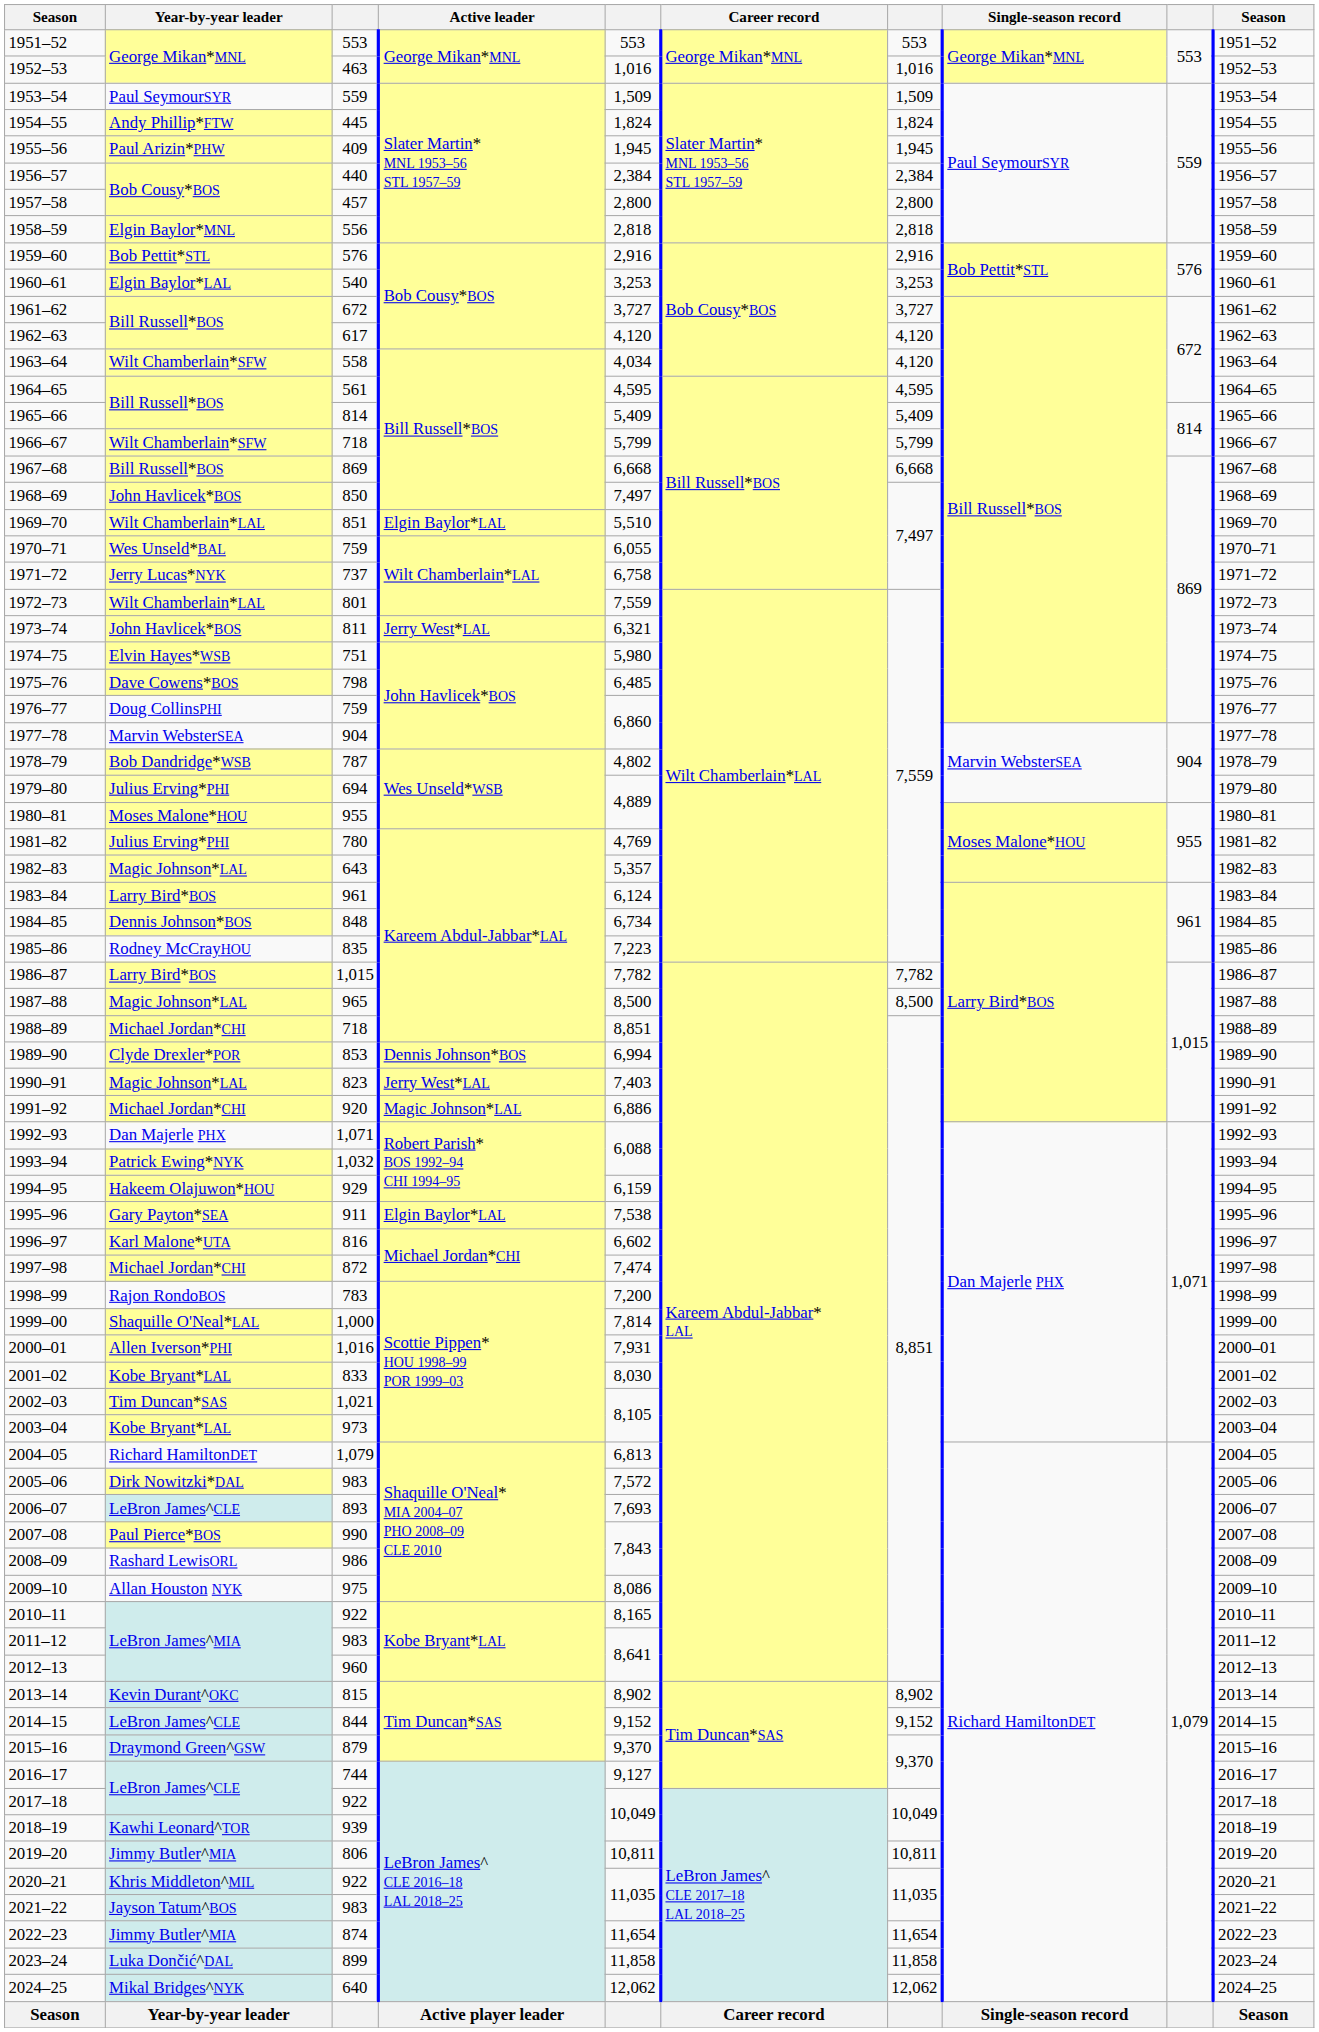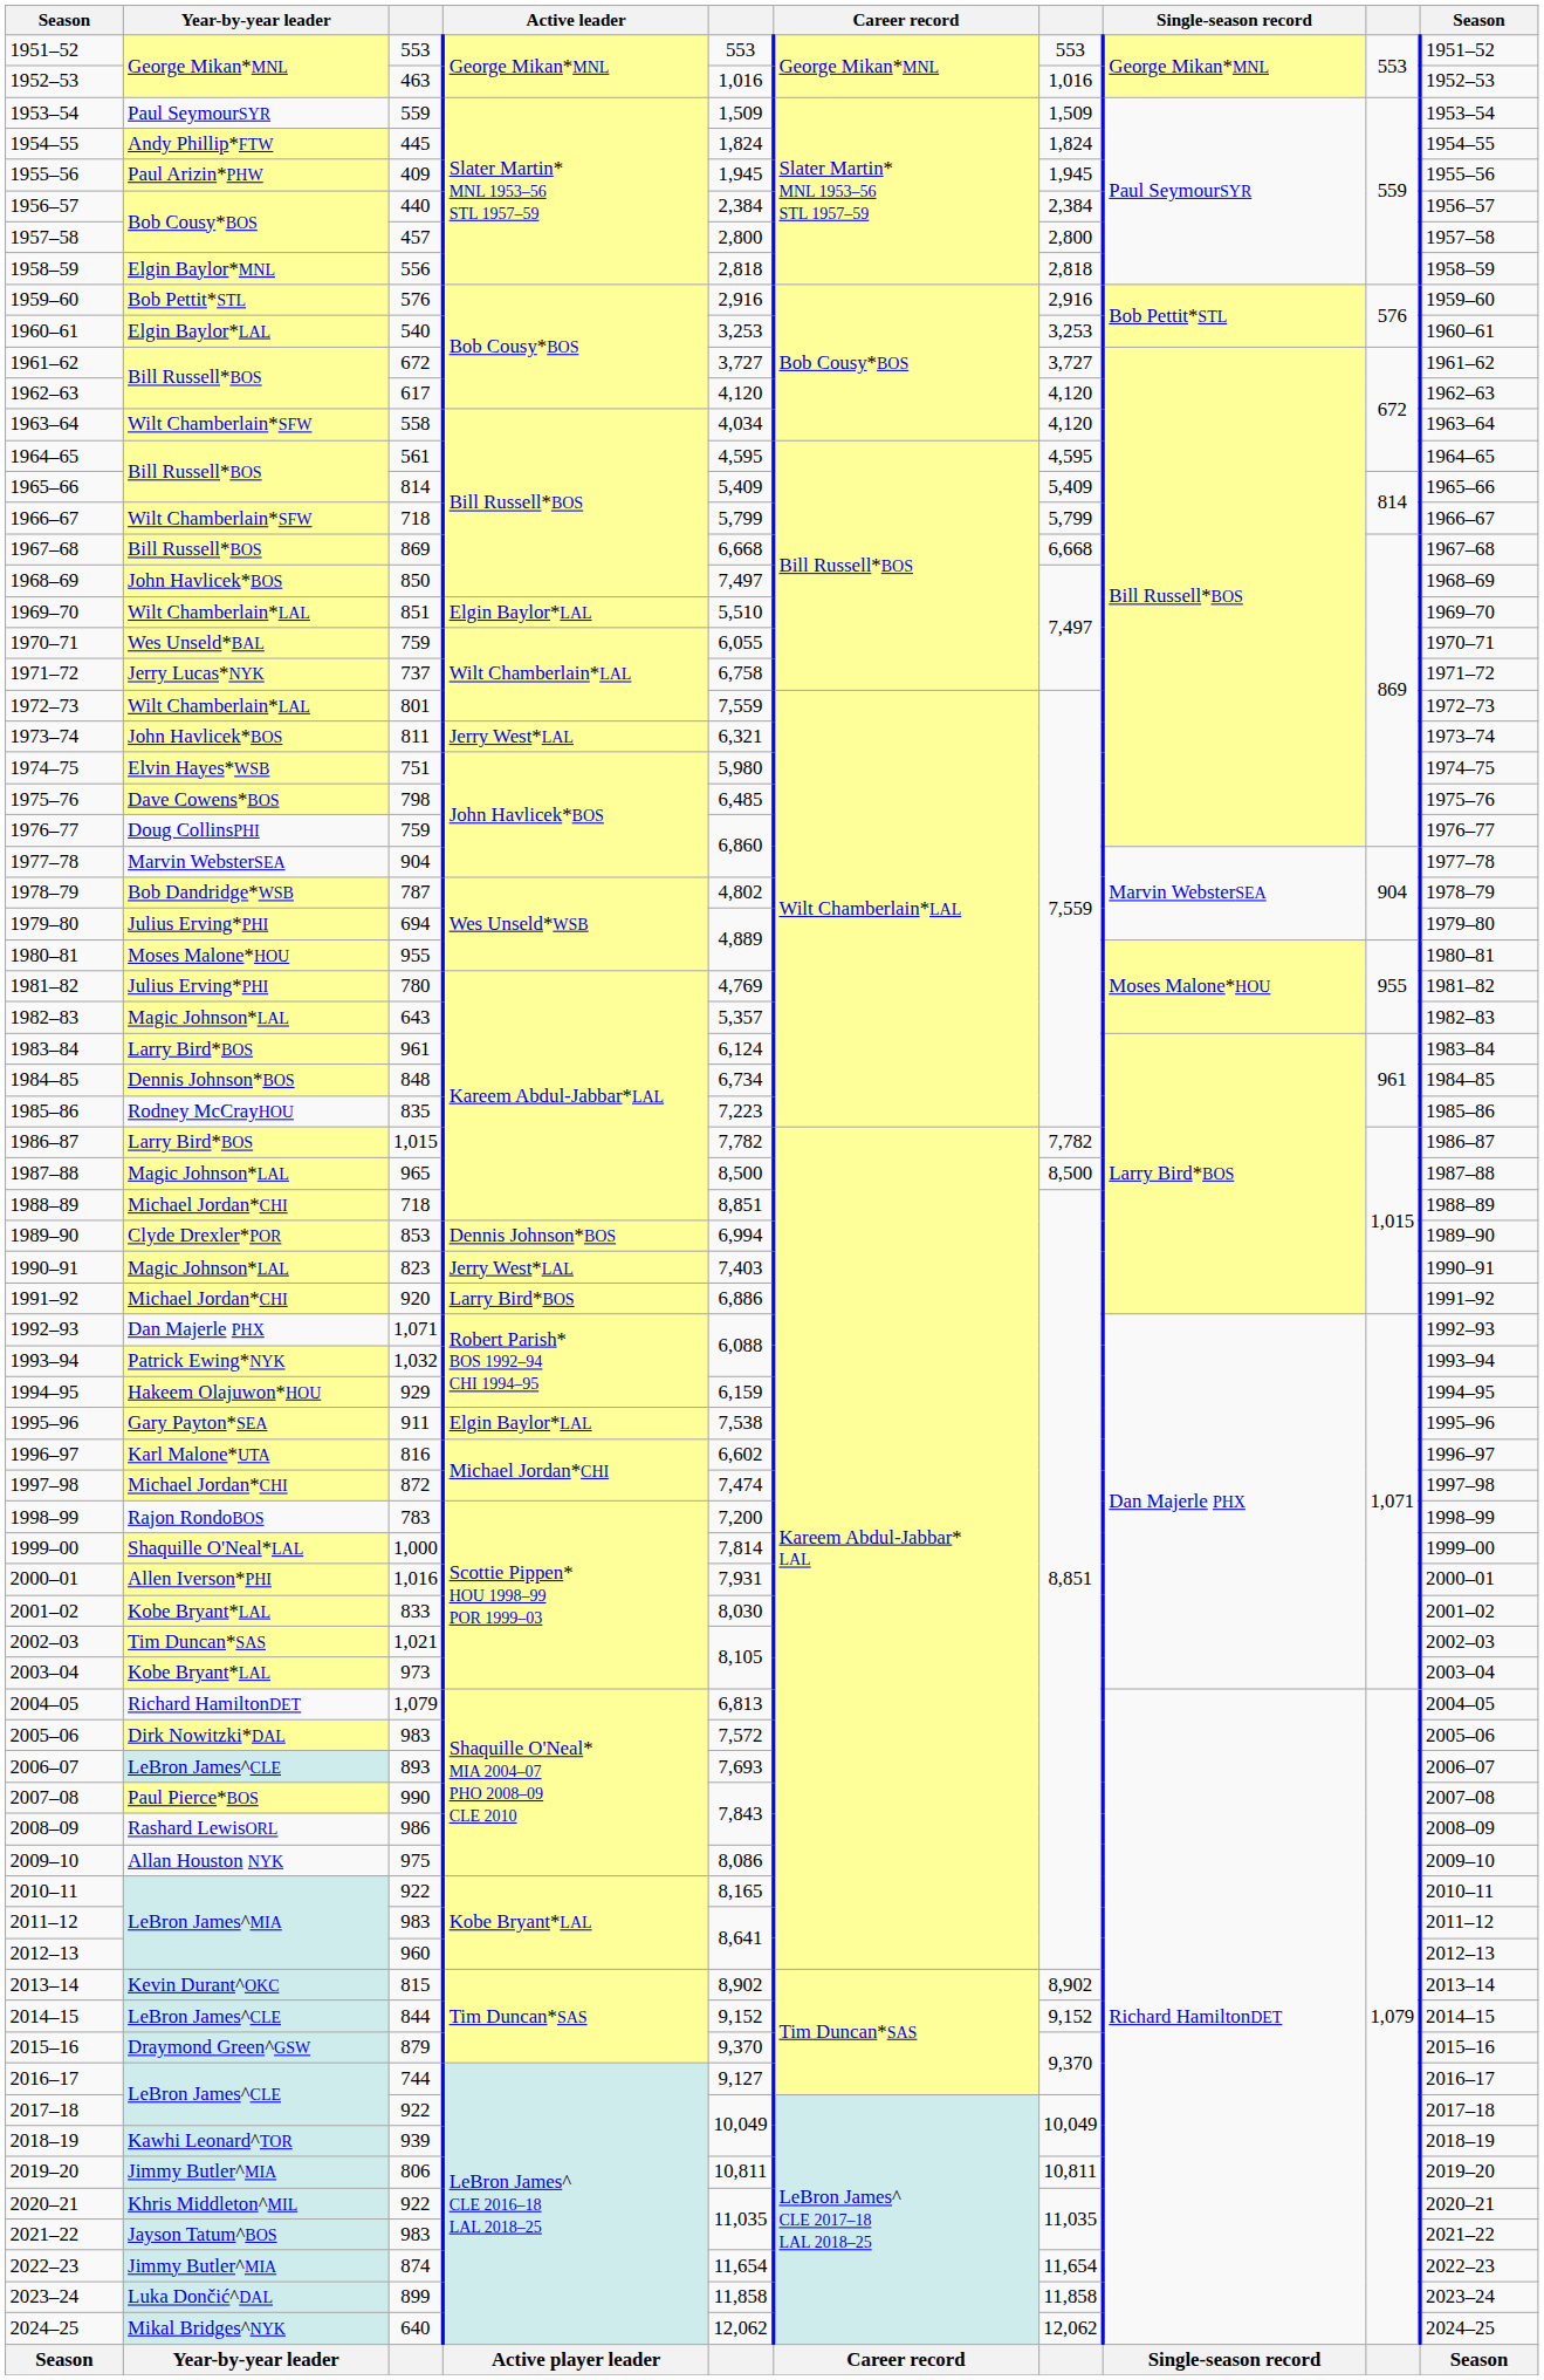row 42 | Active leader: Magic Johnson*LAL -> Larry Bird*BOS
